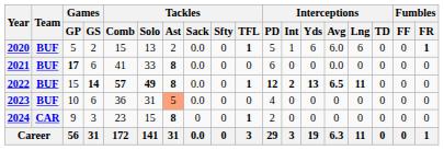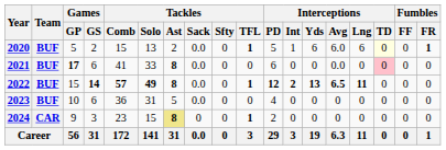2020 | Interceptions / TD: no background -> lightyellow background
2021 | Interceptions / TD: no background -> pink background
2023 | Tackles / Ast: lightsalmon background -> no background
2024 | Tackles / Ast: no background -> khaki background
